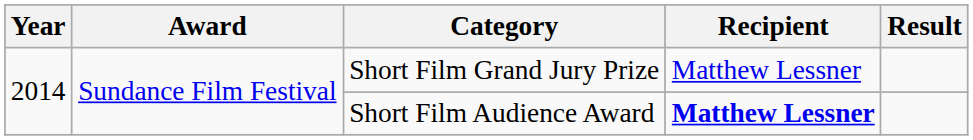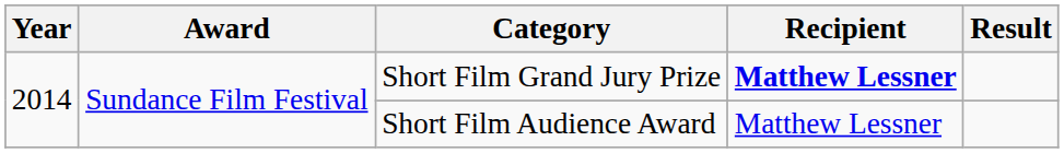Short Film Grand Jury Prize | Recipient: normal -> bold
Short Film Audience Award | Recipient: bold -> normal
